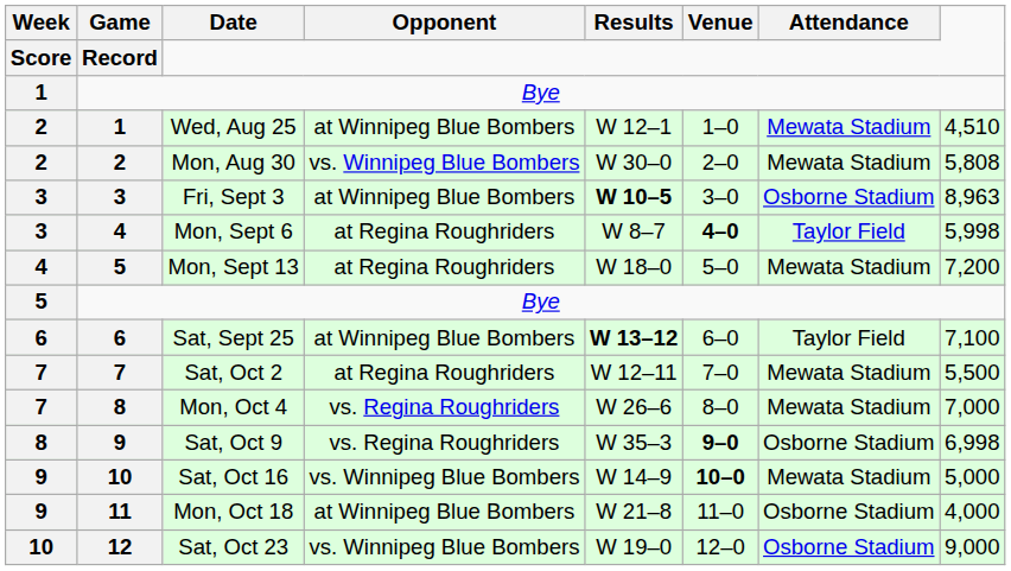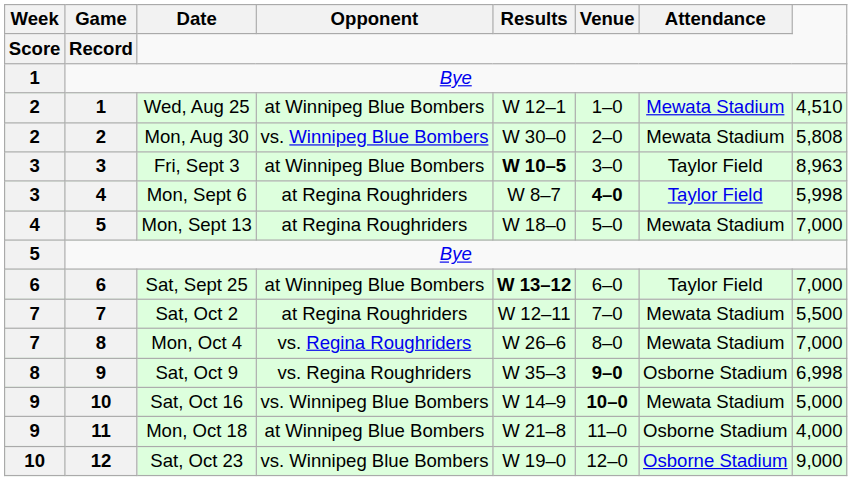Fri, Sept 3 | Attendance: Osborne Stadium -> Taylor Field
Mon, Sept 13 | column 8: 7,200 -> 7,000
Sat, Sept 25 | column 8: 7,100 -> 7,000
